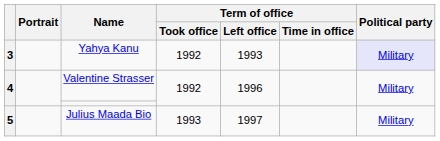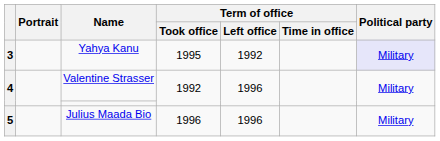Yahya Kanu | Term of office / Took office: 1992 -> 1995
Yahya Kanu | Term of office / Left office: 1993 -> 1992
Julius Maada Bio | Term of office / Took office: 1993 -> 1996
Julius Maada Bio | Term of office / Left office: 1997 -> 1996
